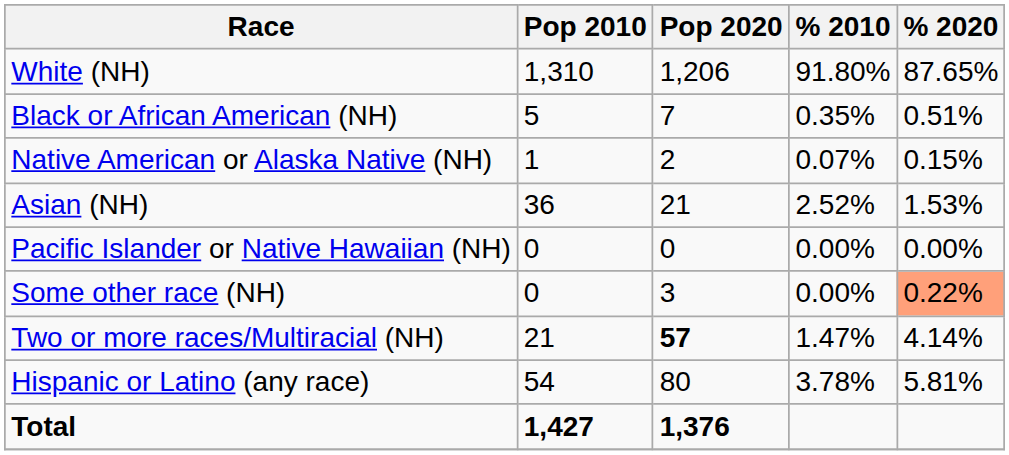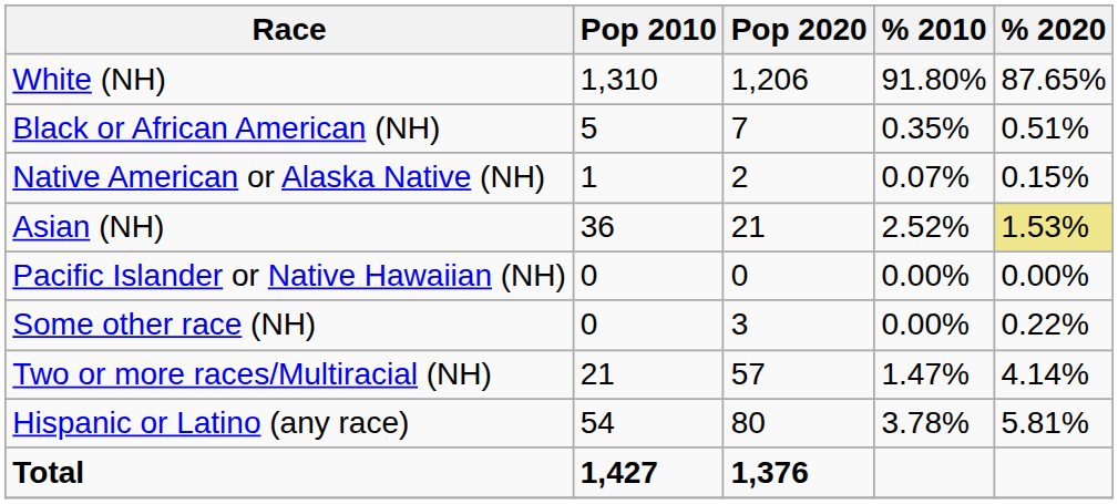Asian (NH) | % 2020: no background -> khaki background
Some other race (NH) | % 2020: lightsalmon background -> no background
Two or more races/Multiracial (NH) | Pop 2020: bold -> normal
